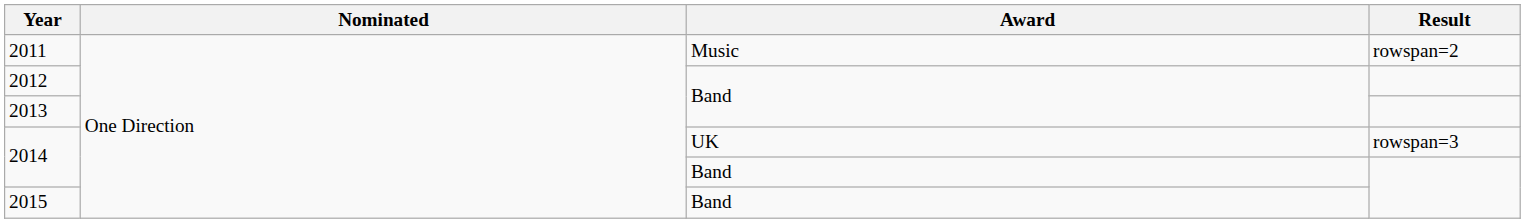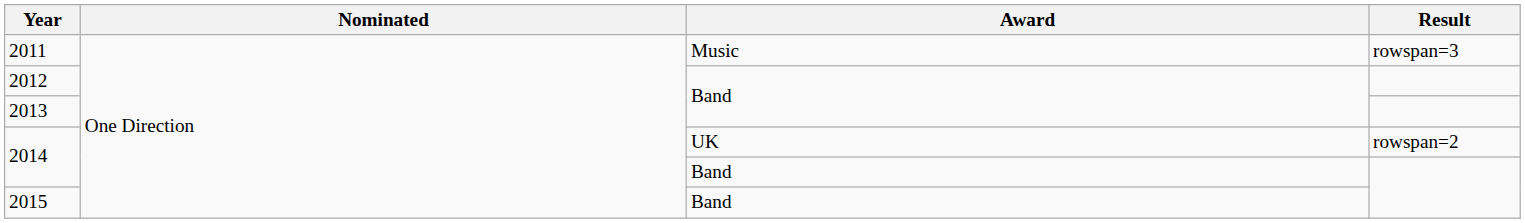2011 | Result: rowspan=2 -> rowspan=3
2014 / UK | Result: rowspan=3 -> rowspan=2
